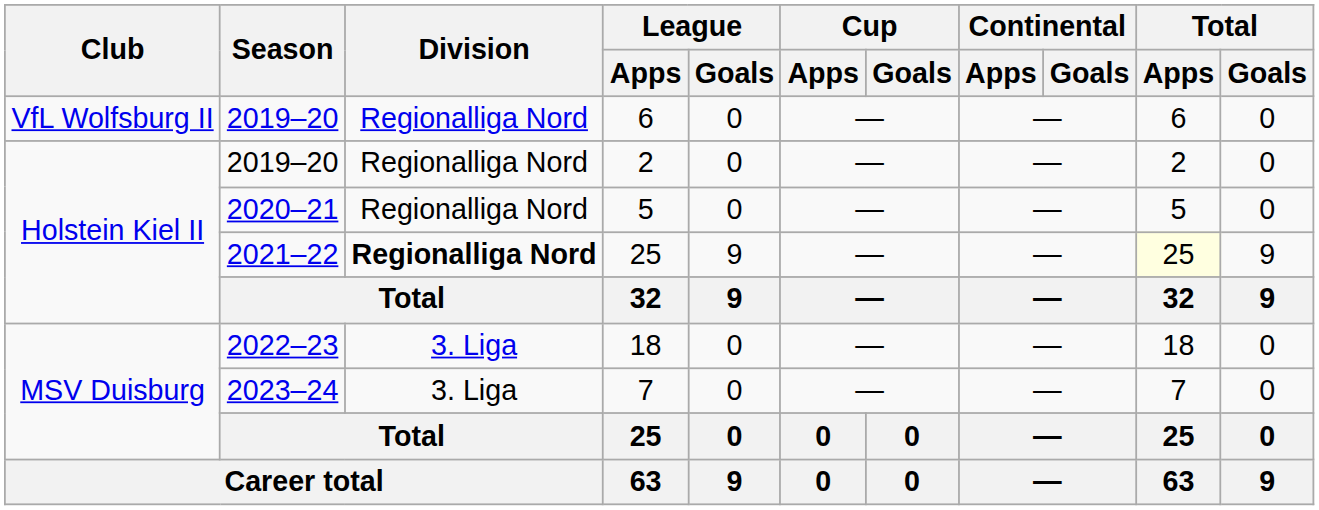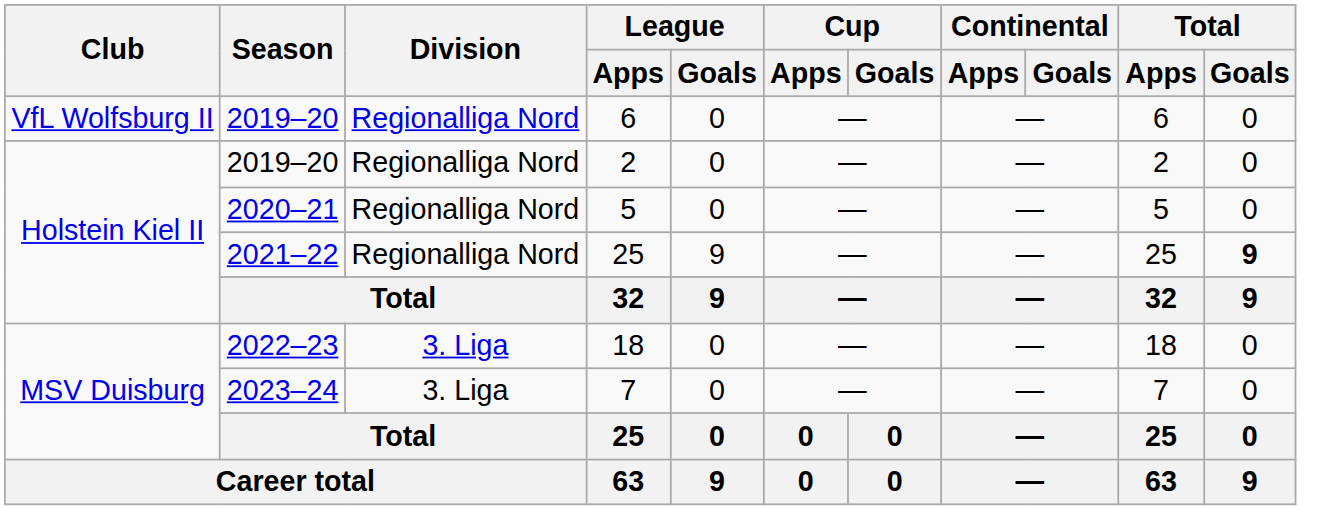2021–22 / 25 | Division: bold -> normal
2021–22 / 25 | Total / Apps: lightyellow background -> no background
2021–22 / 25 | Total / Goals: normal -> bold
